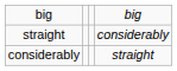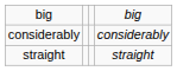row 2 | column 1: straight -> considerably
row 3 | column 1: considerably -> straight
